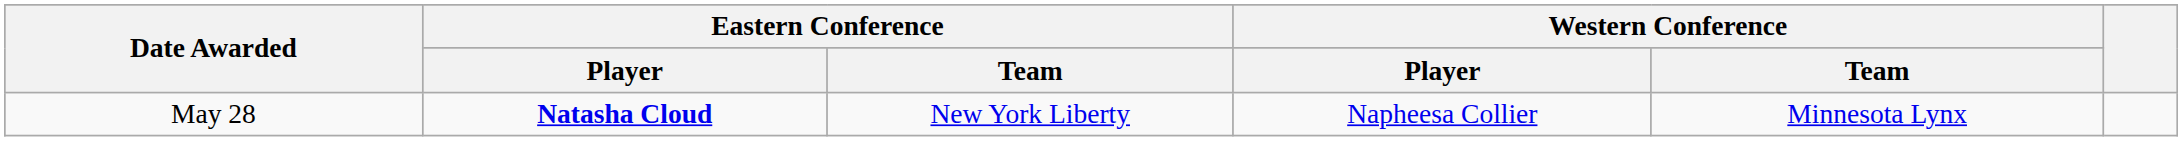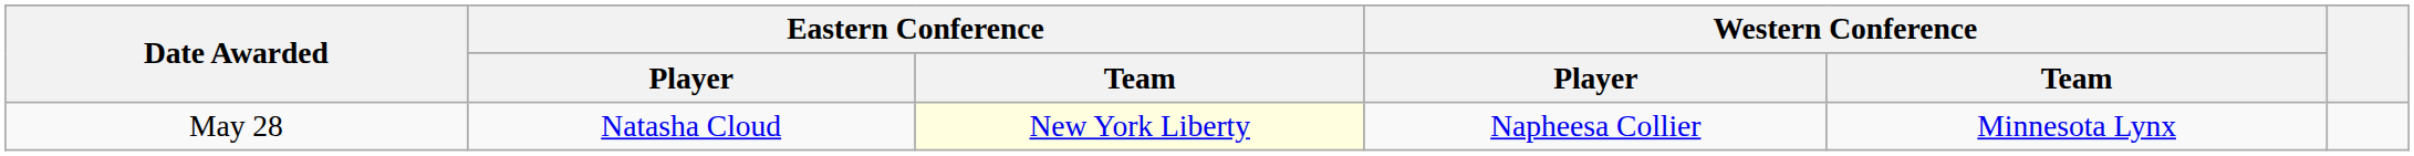May 28 | Eastern Conference / Player: bold -> normal
May 28 | Eastern Conference / Team: no background -> lightyellow background
